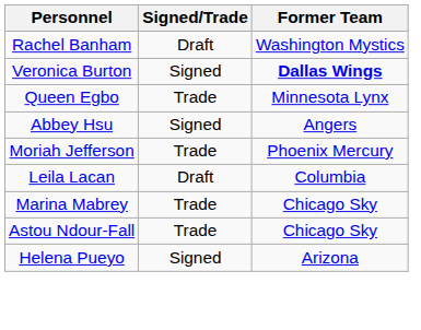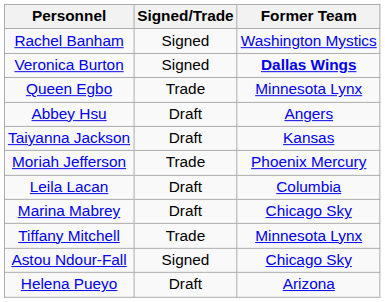Rachel Banham | Signed/Trade: Draft -> Signed
Abbey Hsu | Signed/Trade: Signed -> Draft
+ row: Taiyanna Jackson | Draft | Kansas
Marina Mabrey | Signed/Trade: Trade -> Draft
+ row: Tiffany Mitchell | Trade | Minnesota Lynx
Astou Ndour-Fall | Signed/Trade: Trade -> Signed
Helena Pueyo | Signed/Trade: Signed -> Draft
